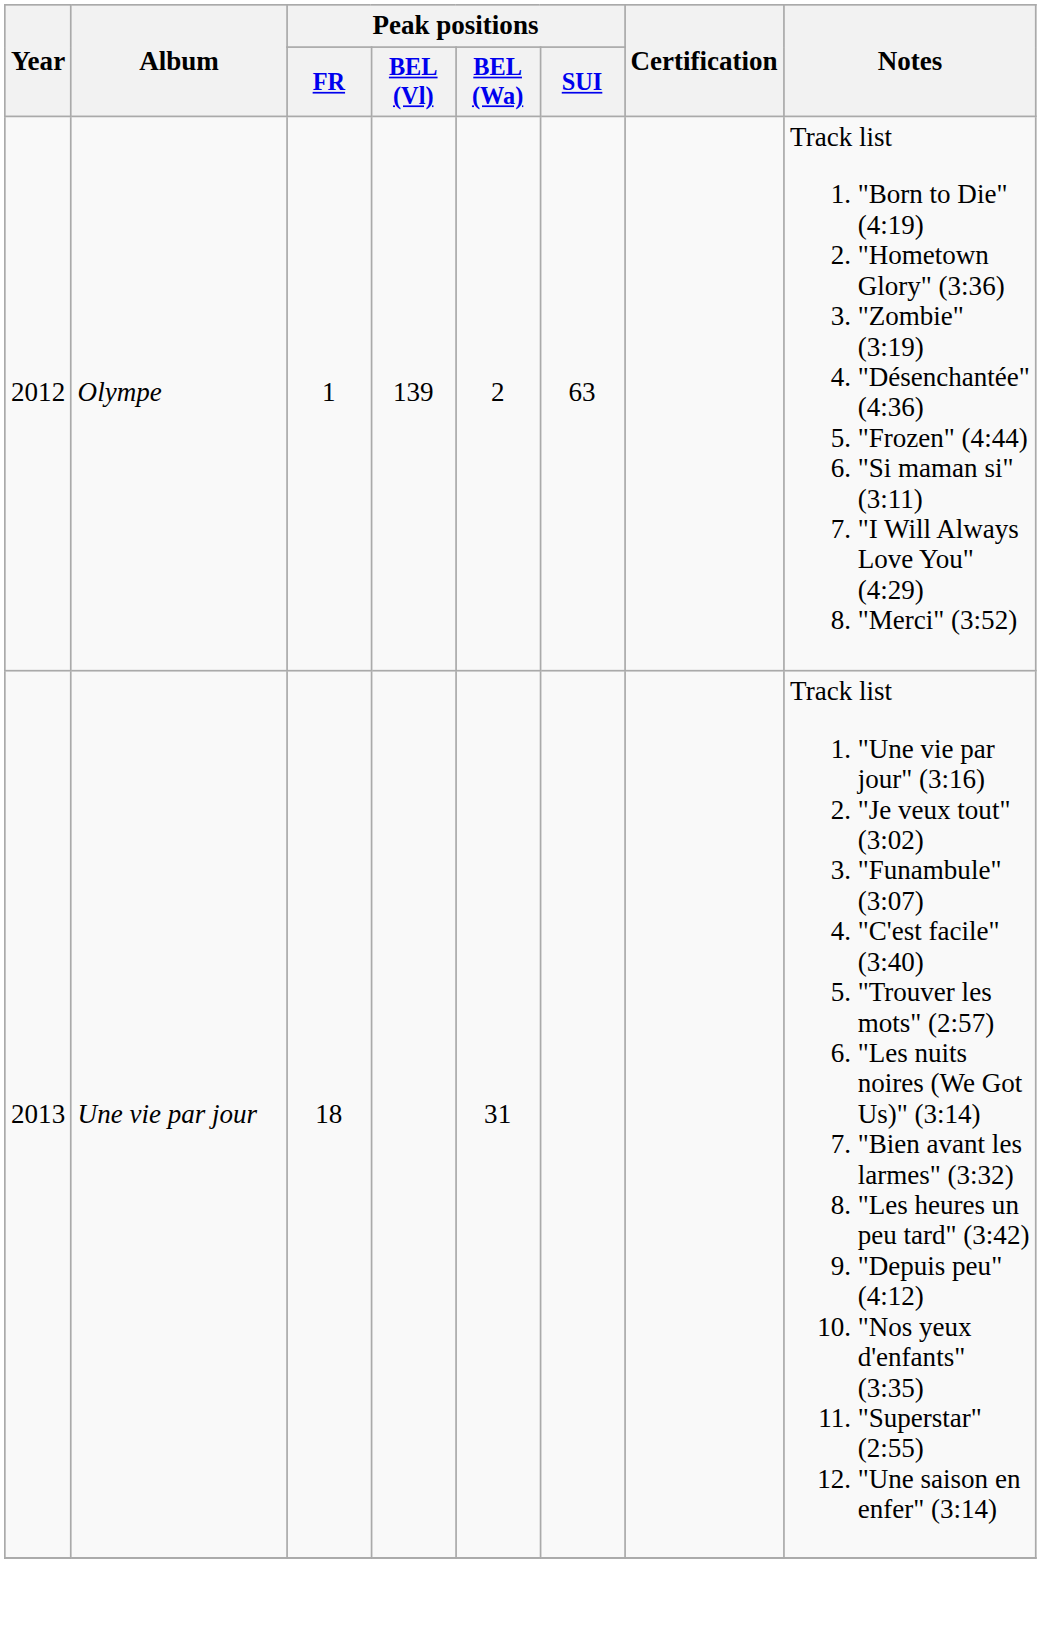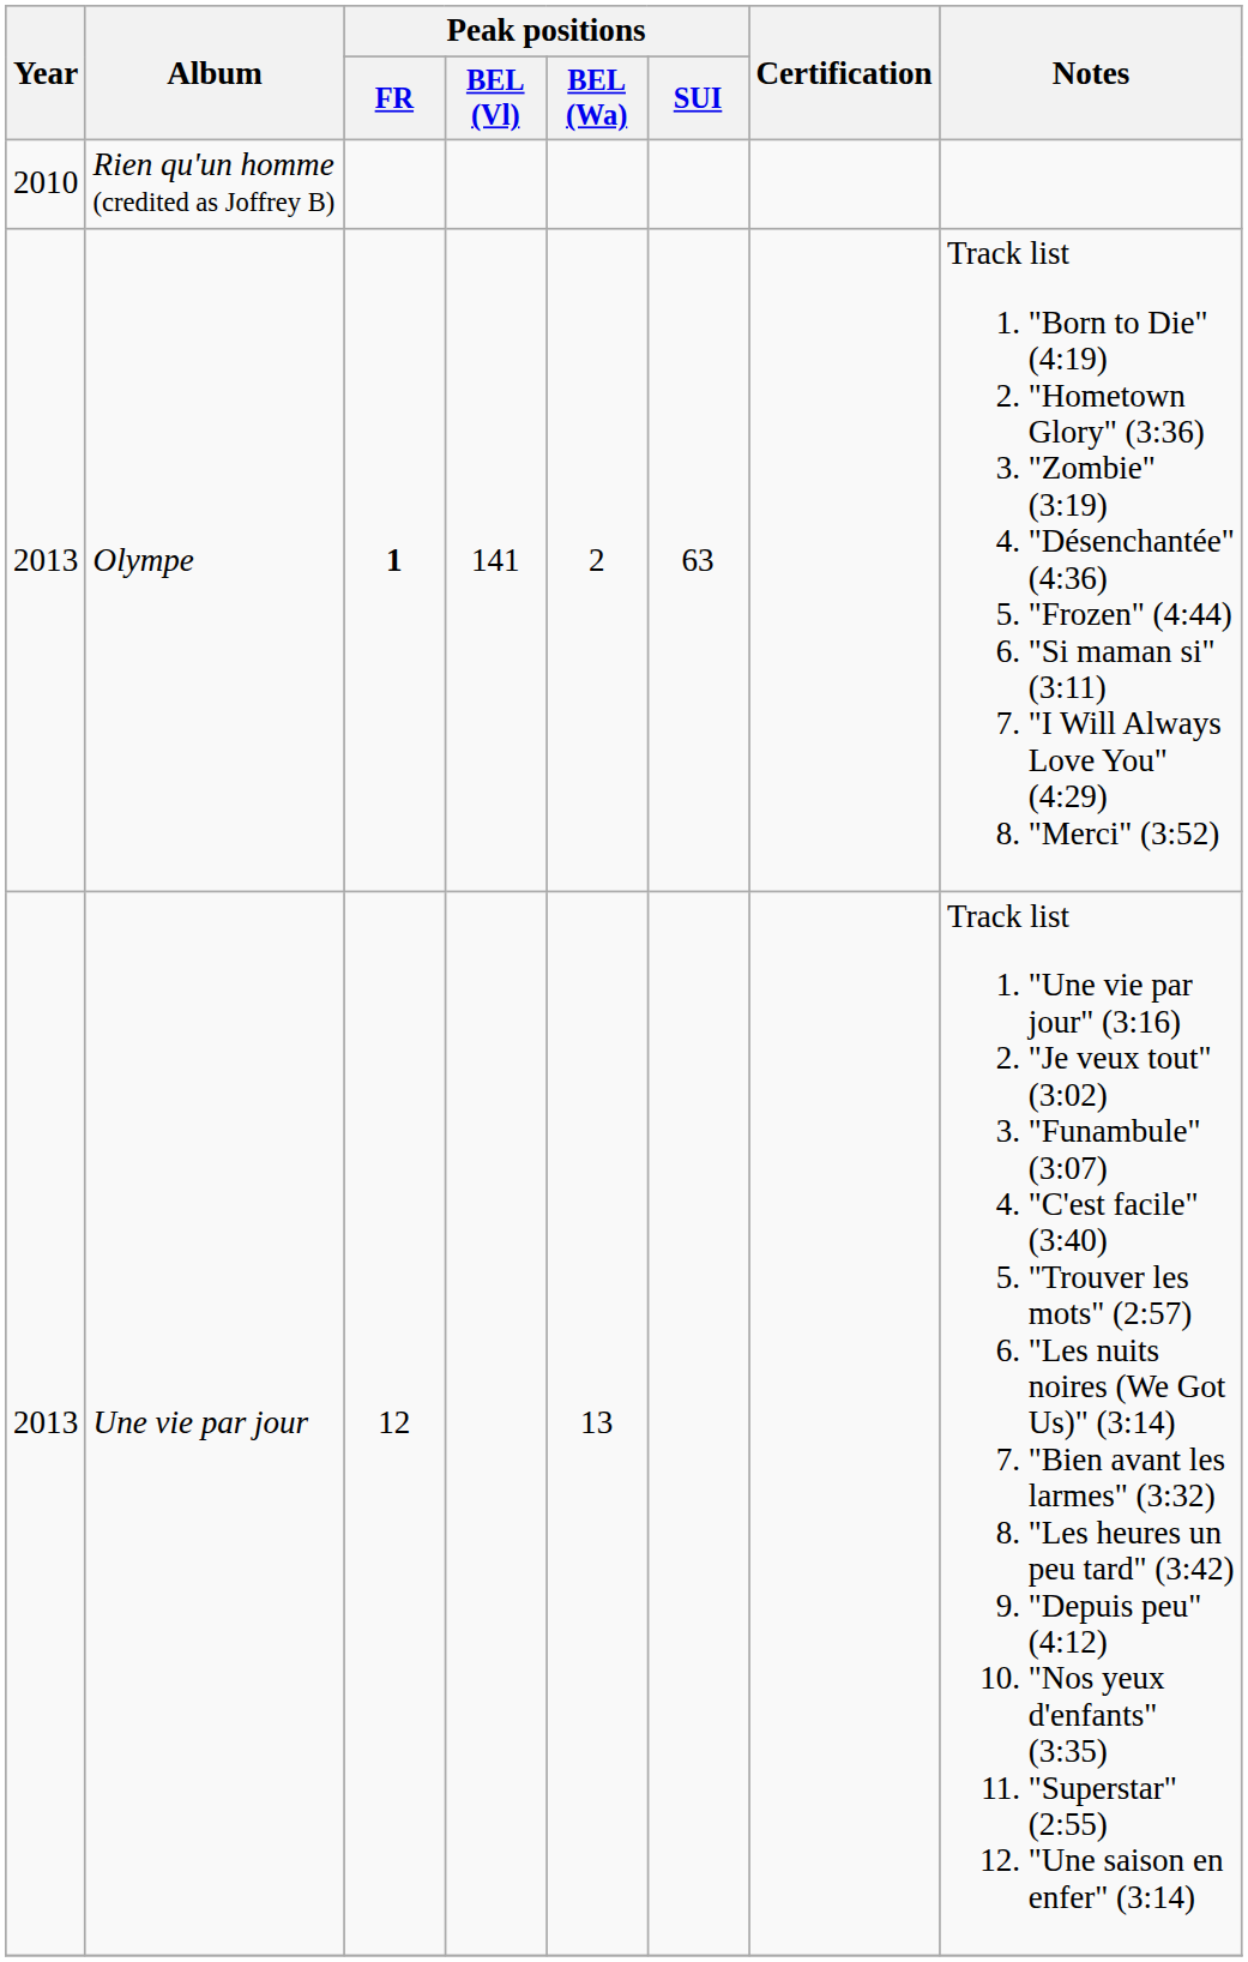+ row: 2010 | Rien qu'un homme (credited as Joffrey B)
Olympe | Year: 2012 -> 2013
Olympe | Peak positions / FR: normal -> bold
Olympe | Peak positions / BEL (Vl): 139 -> 141
Une vie par jour | Peak positions / FR: 18 -> 12
Une vie par jour | Peak positions / BEL (Wa): 31 -> 13
